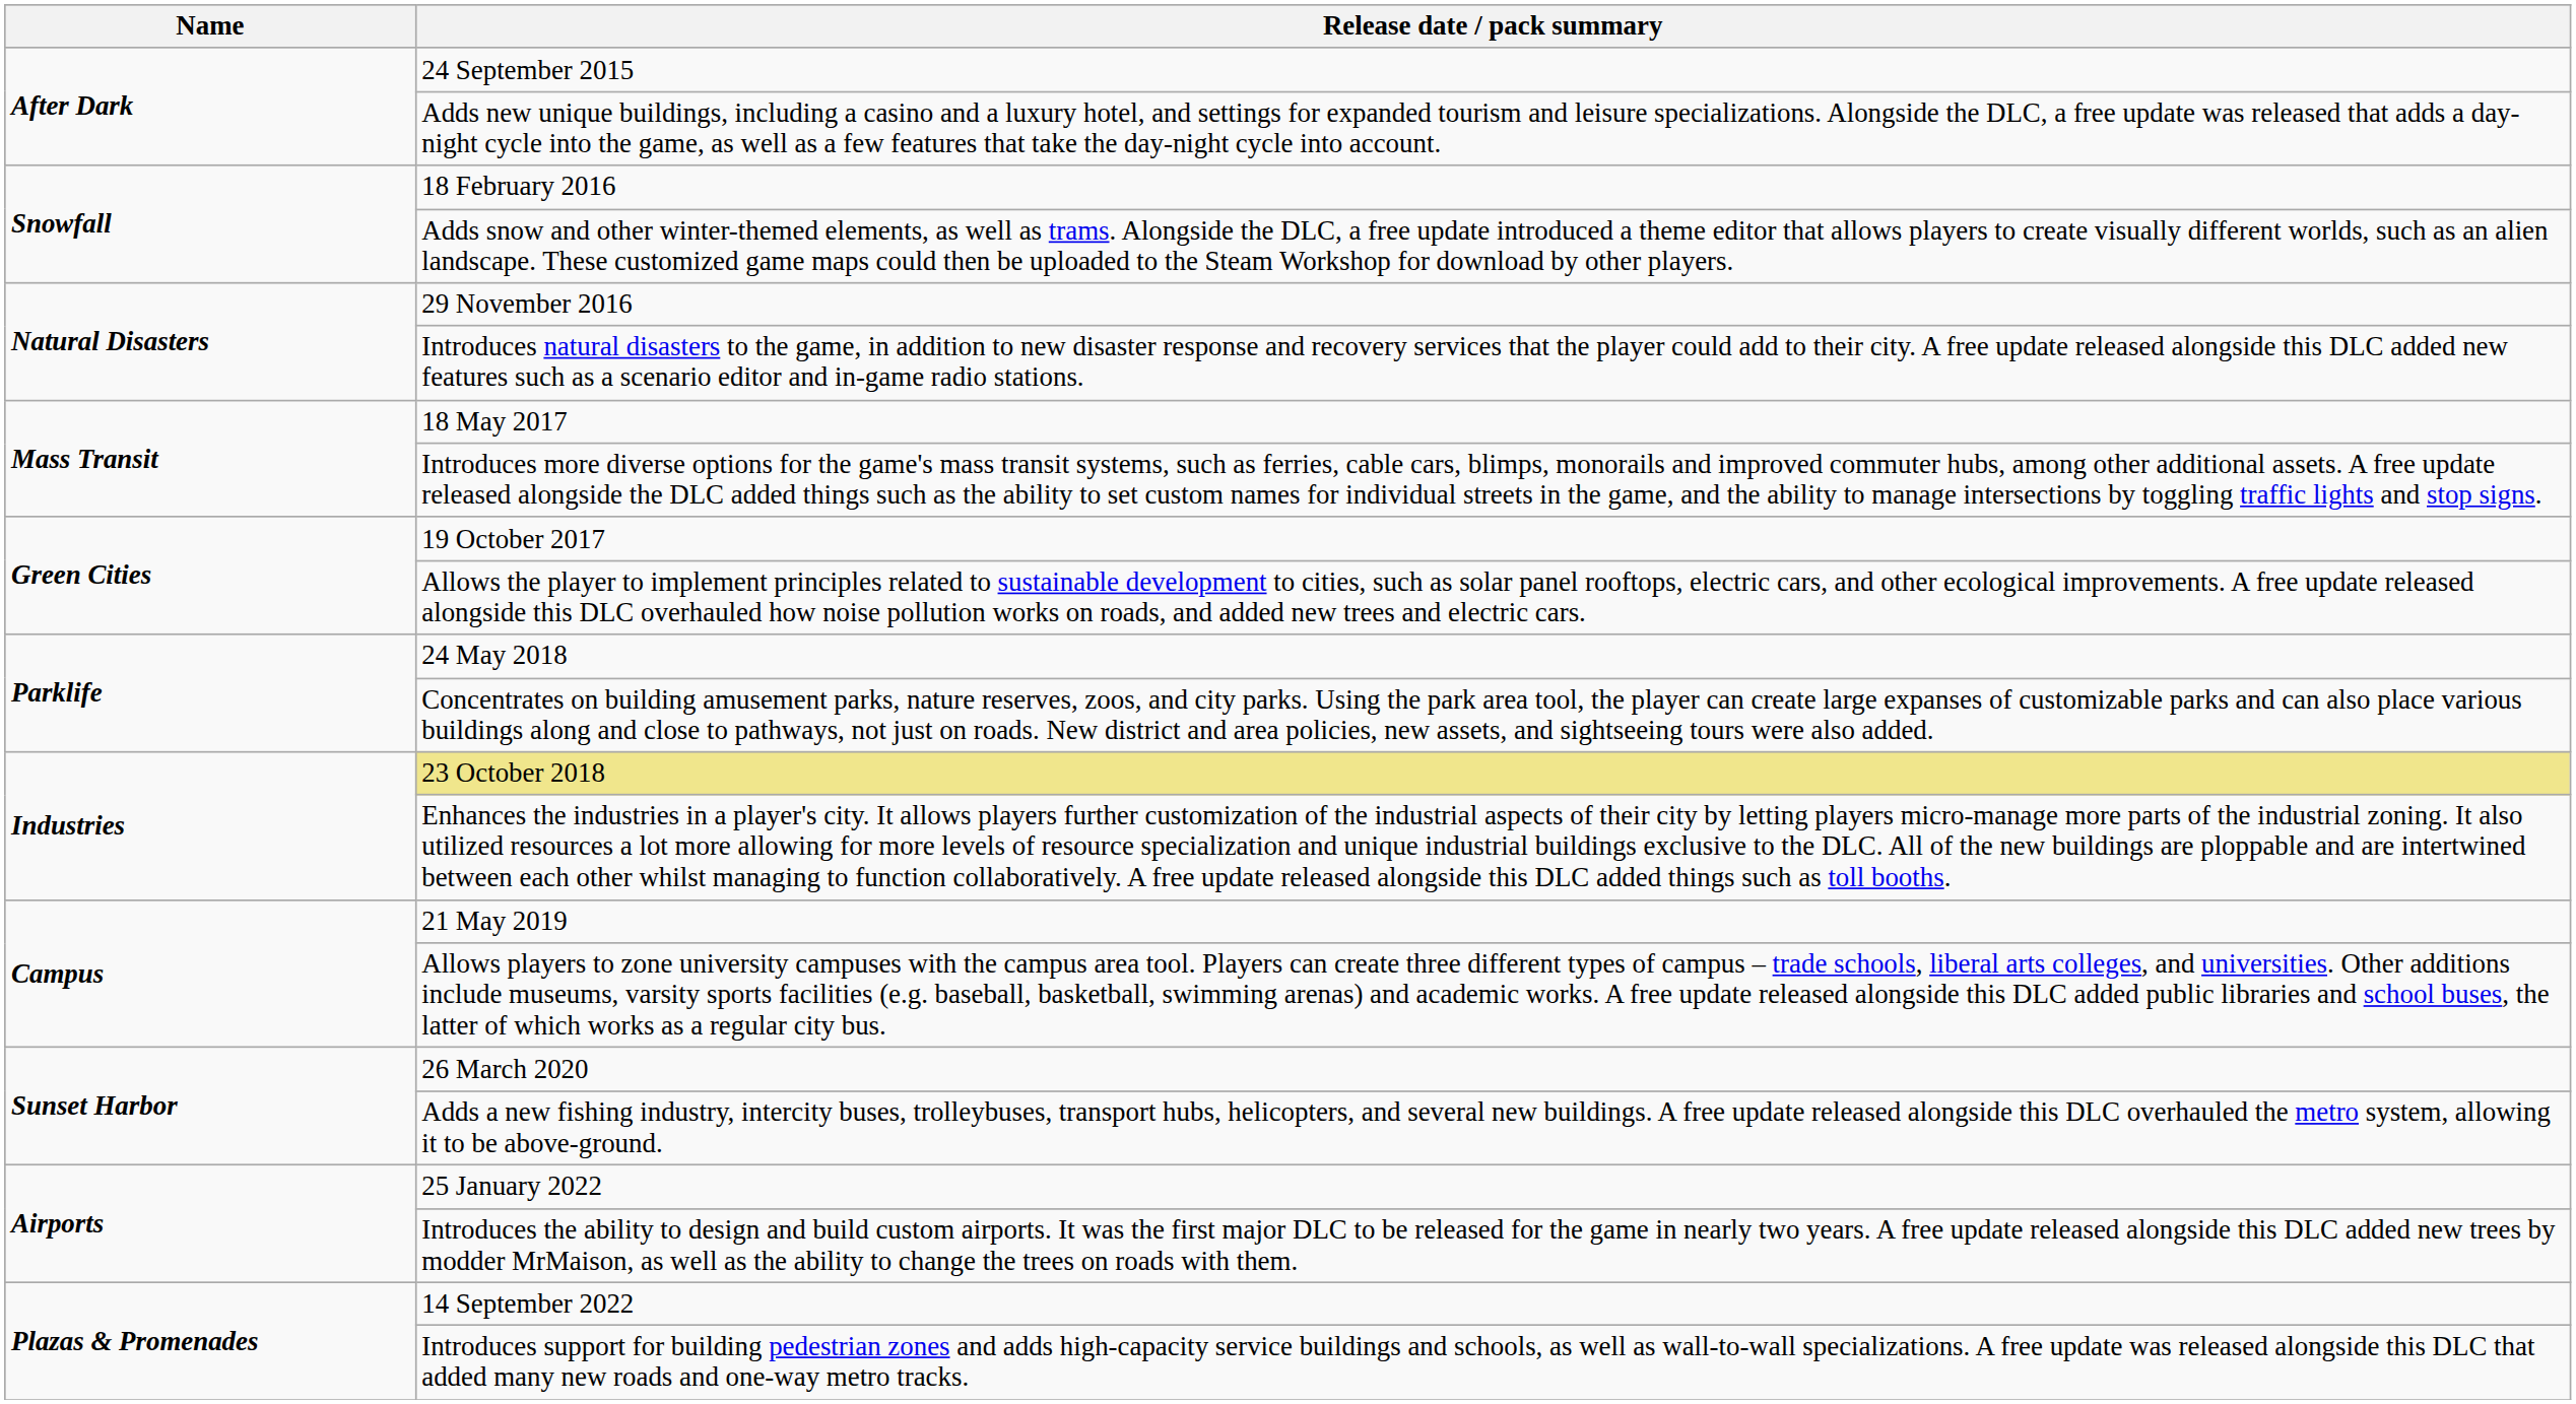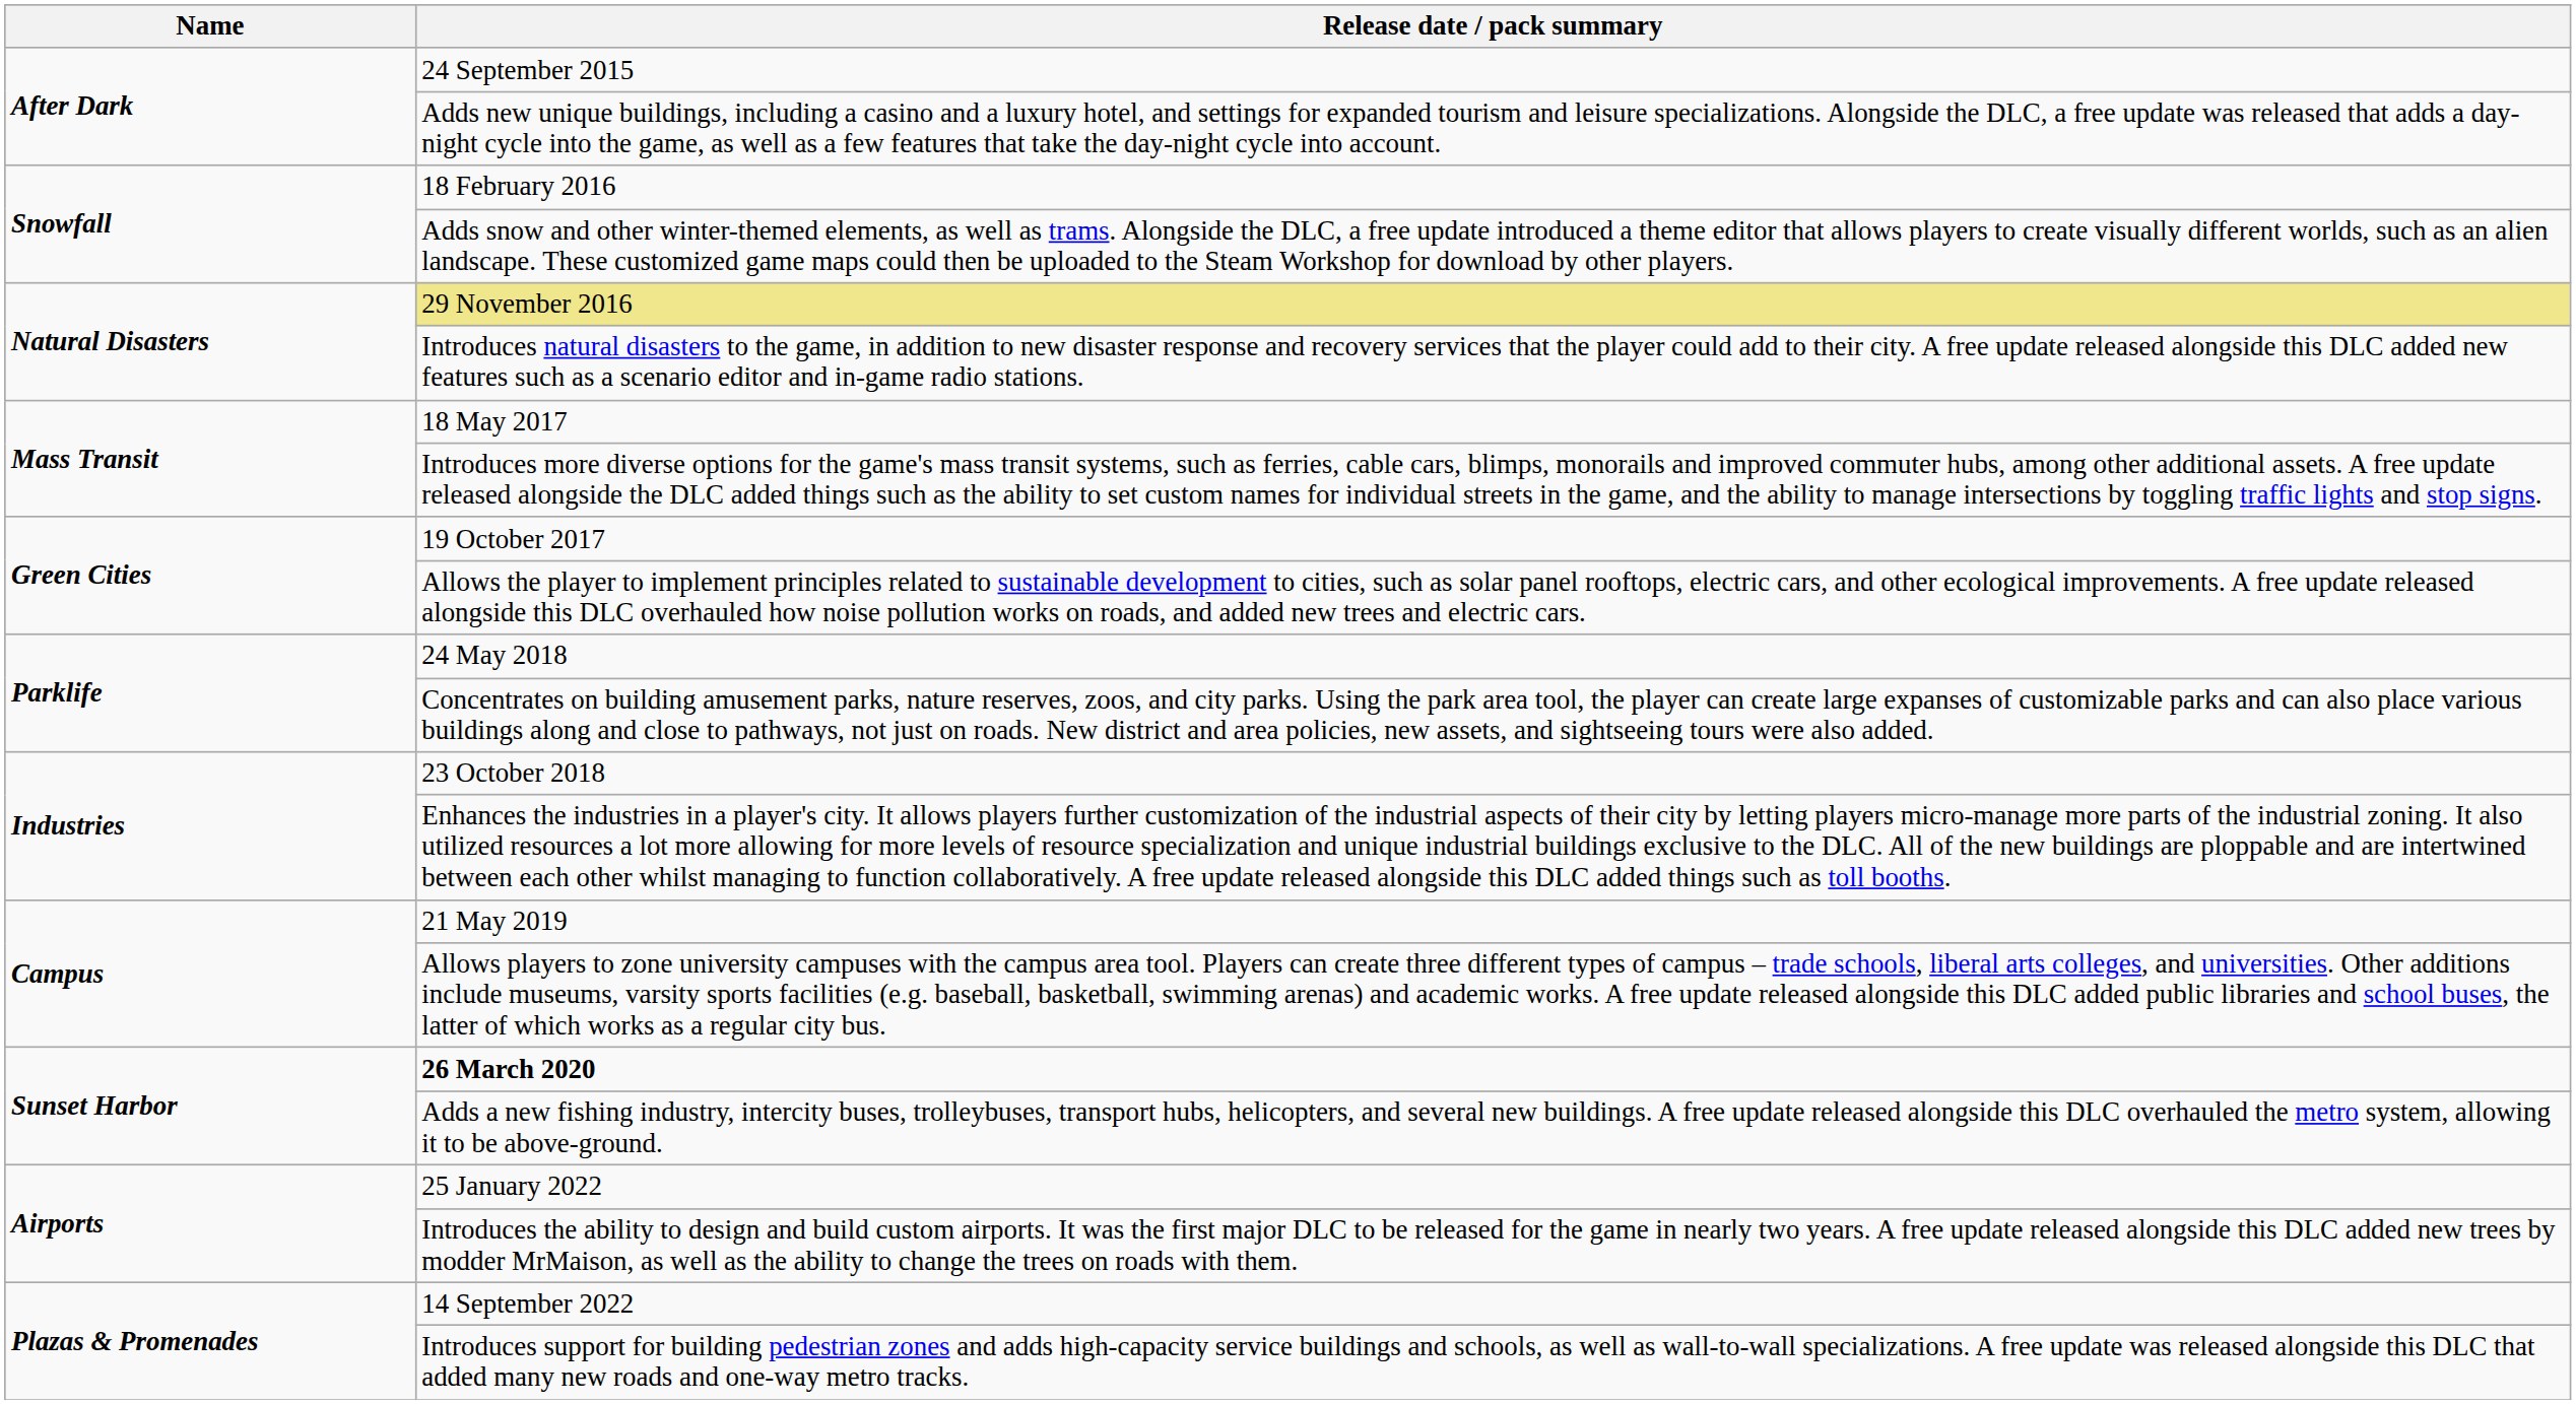29 November 2016 | Release date / pack summary: no background -> khaki background
23 October 2018 | Release date / pack summary: khaki background -> no background
26 March 2020 | Release date / pack summary: normal -> bold
